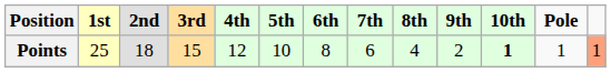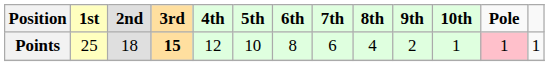Points | 3rd: normal -> bold
Points | 10th: bold -> normal
Points | Pole: no background -> pink background
Points | column 13: lightsalmon background -> no background
